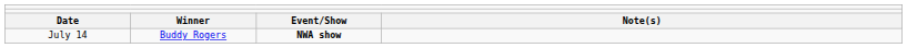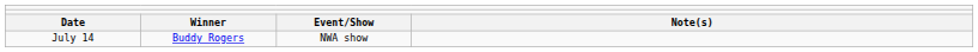July 14 | column 3: bold -> normal
